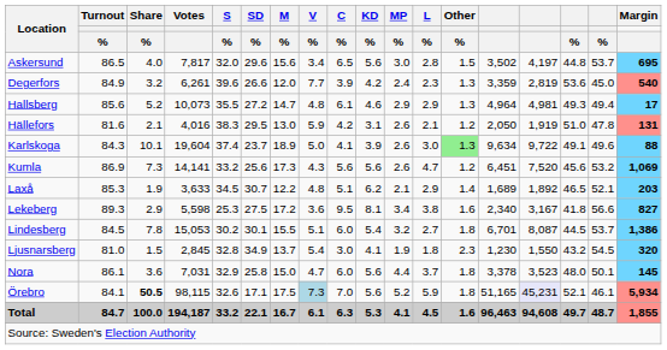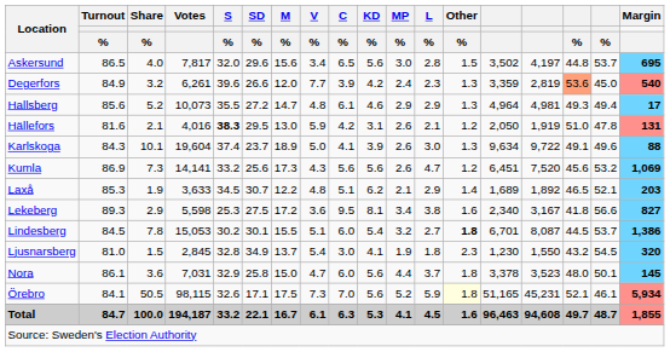Degerfors | column 16: no background -> lightsalmon background
Hällefors | S / %: normal -> bold
Karlskoga | Other / %: lightgreen background -> no background
Lindesberg | Other / %: normal -> bold
Örebro | Share / %: bold -> normal
Örebro | V / %: lightblue background -> no background
Örebro | Other / %: no background -> lightyellow background
Örebro | column 15: lavender background -> no background
